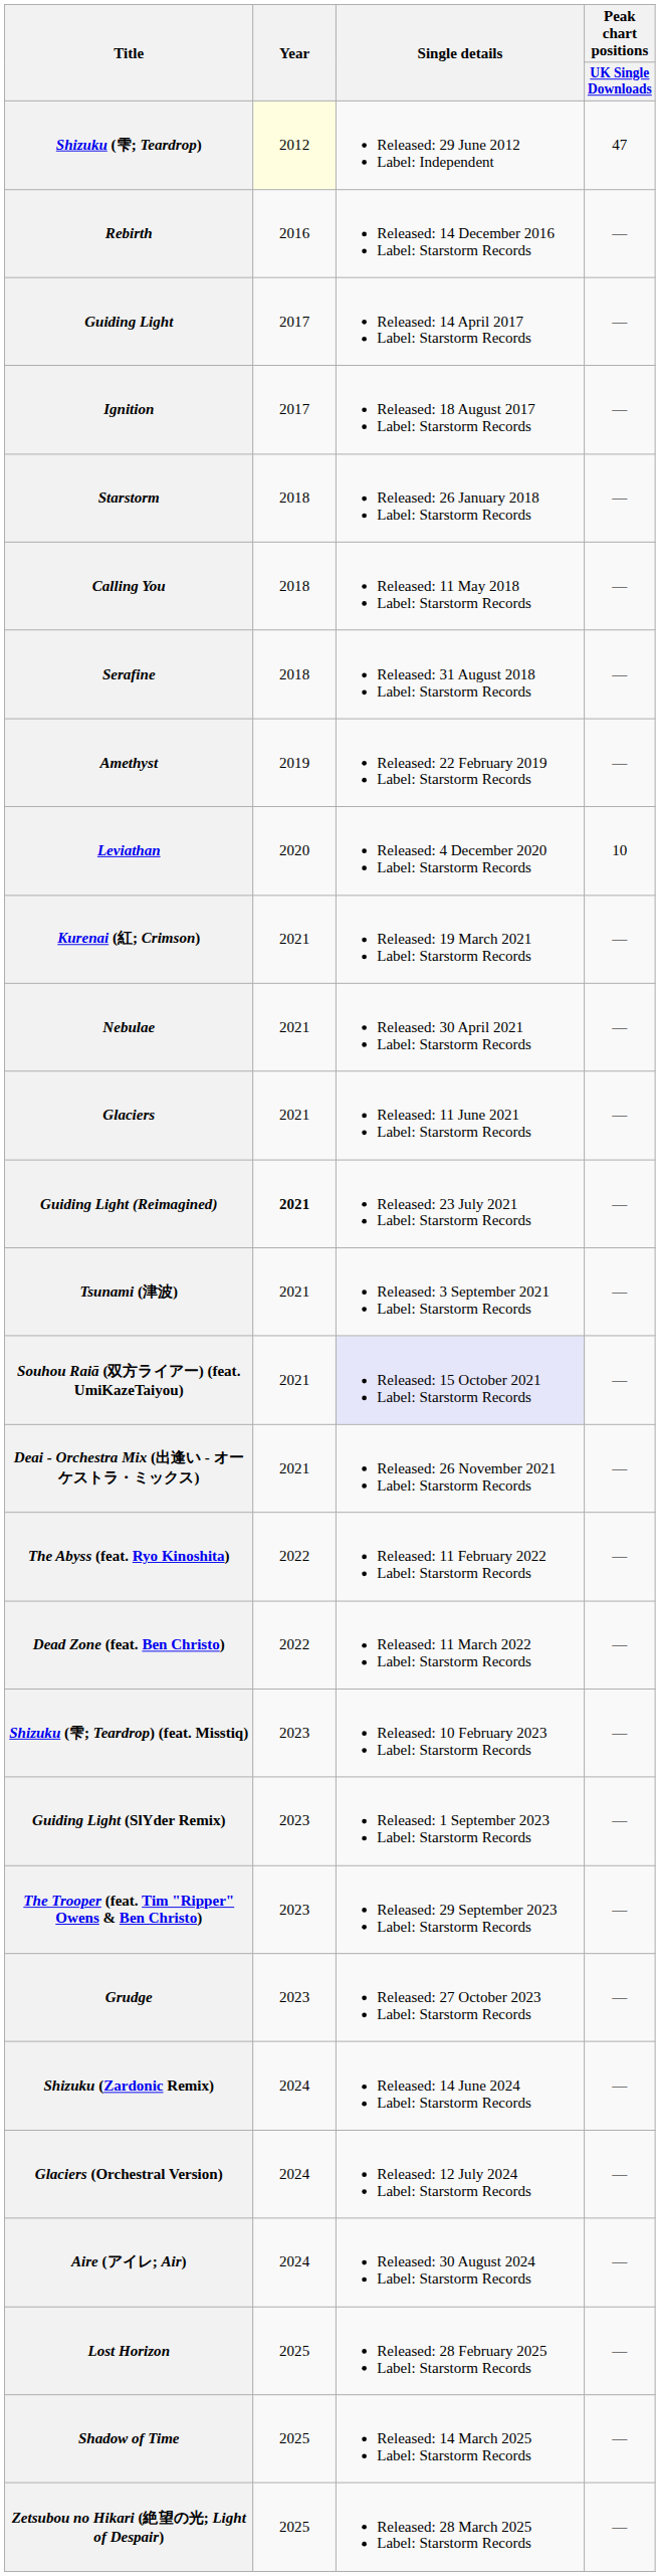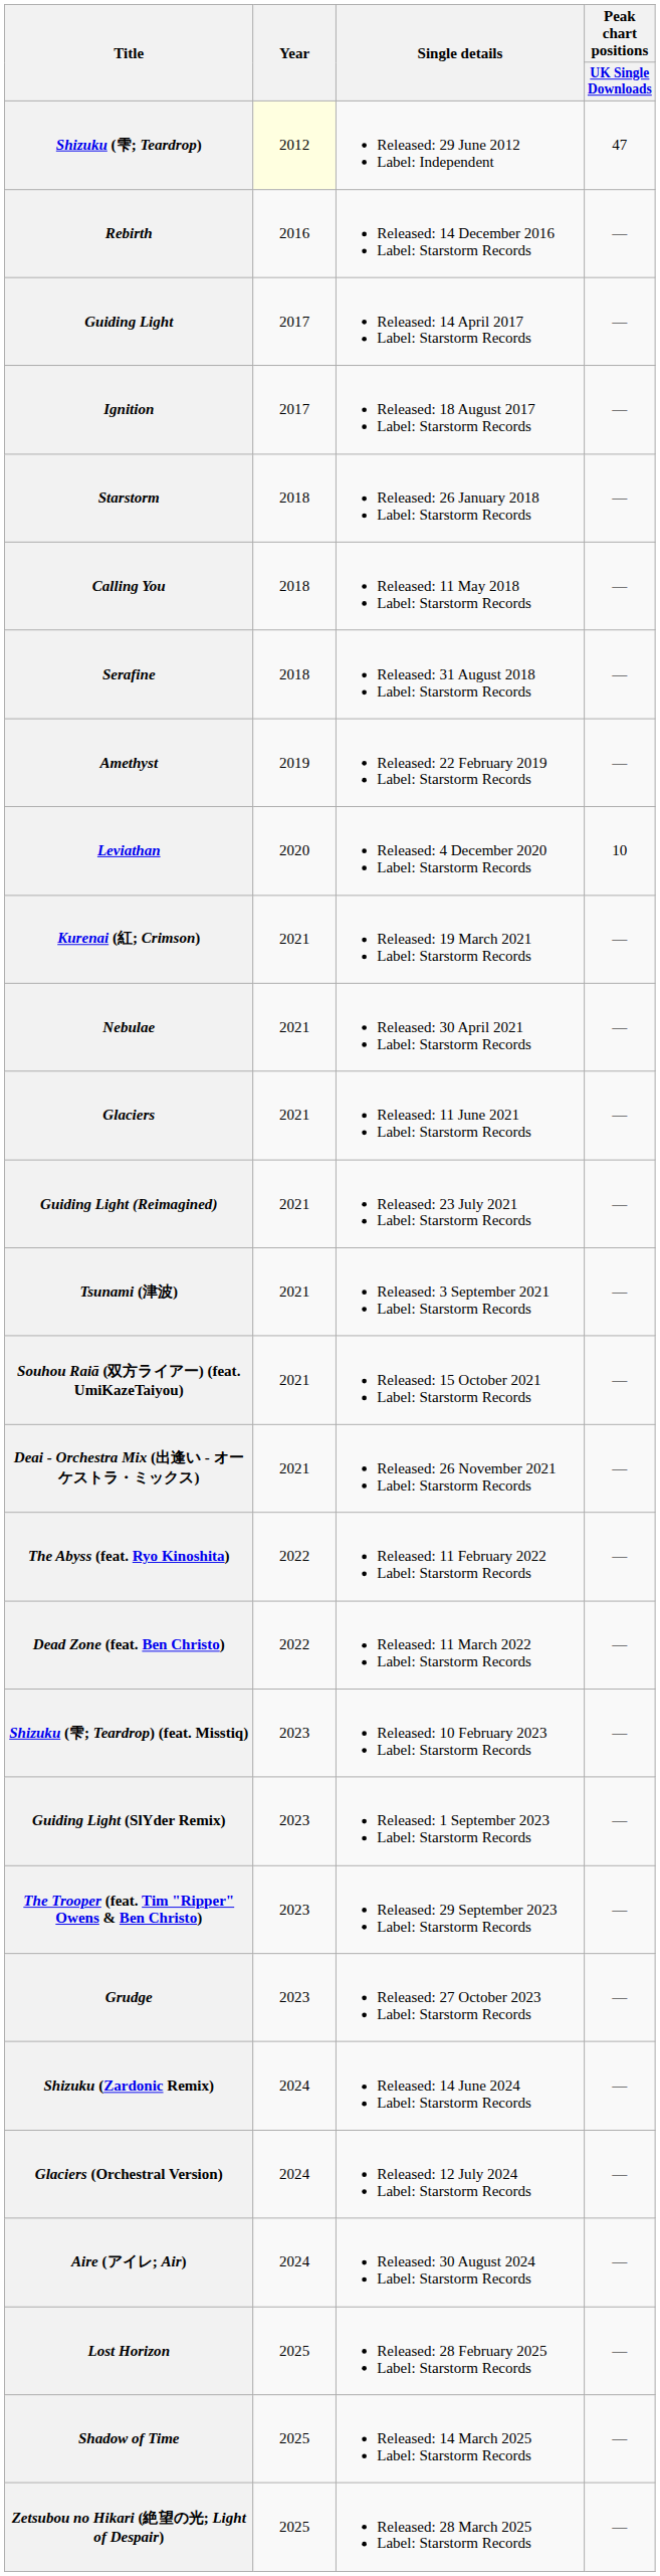Guiding Light (Reimagined) | Year: bold -> normal
Souhou Raiā (双方ライアー) (feat. UmiKazeTaiyou) | Single details: lavender background -> no background
